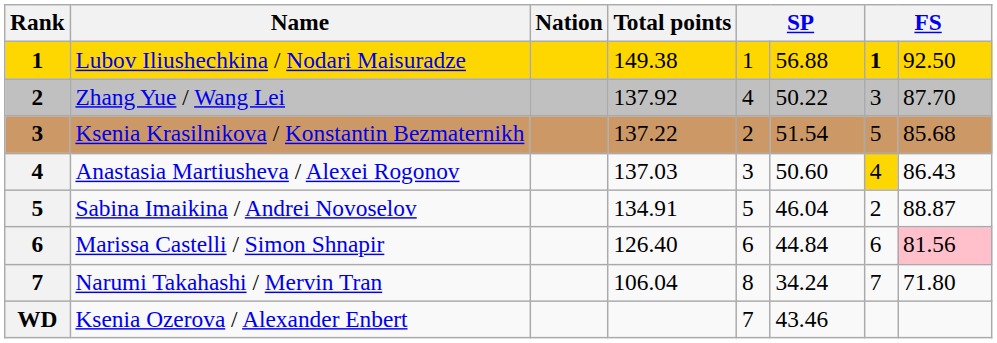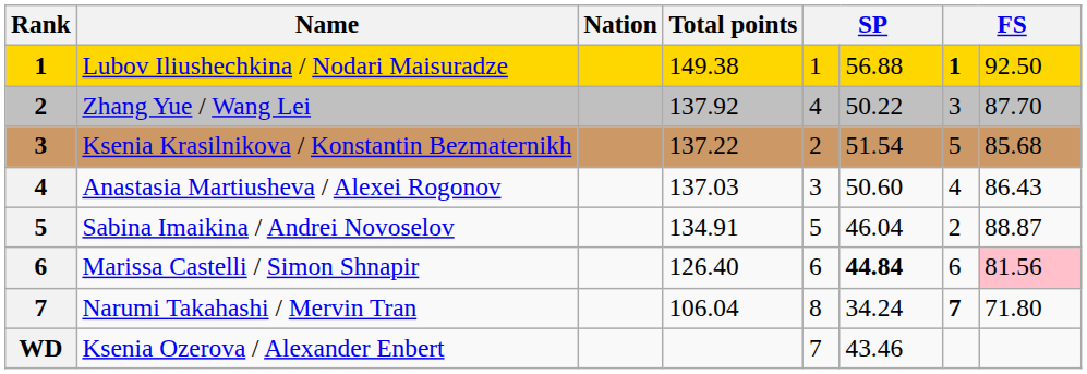Anastasia Martiusheva / Alexei Rogonov | column 7: gold background -> no background
Marissa Castelli / Simon Shnapir | column 6: normal -> bold
Narumi Takahashi / Mervin Tran | column 7: normal -> bold
